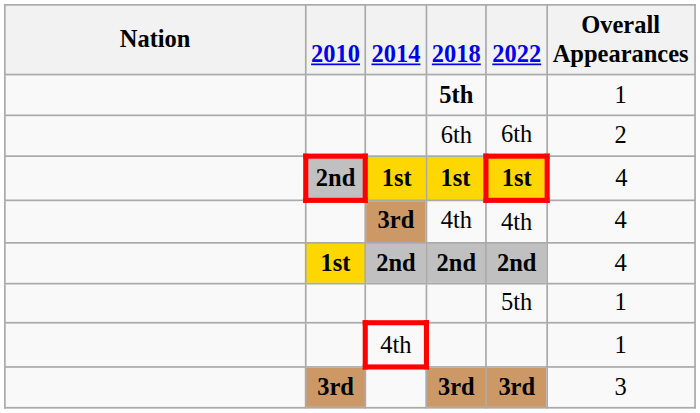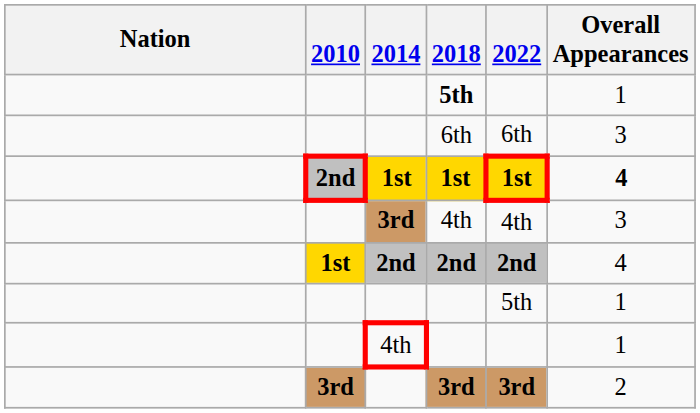row 3 | Overall Appearances: 2 -> 3
row 4 | Overall Appearances: normal -> bold
row 5 | Overall Appearances: 4 -> 3
row 9 | Overall Appearances: 3 -> 2
